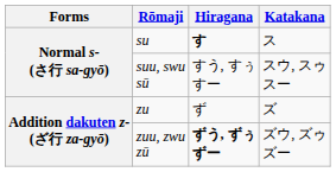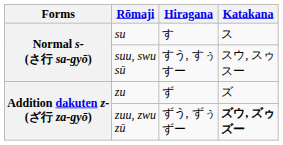su | Hiragana: bold -> normal
zuu, zwu zū | Hiragana: bold -> normal
zuu, zwu zū | Katakana: normal -> bold
